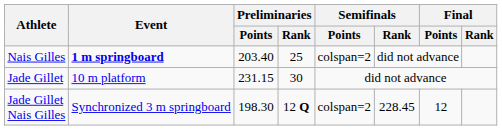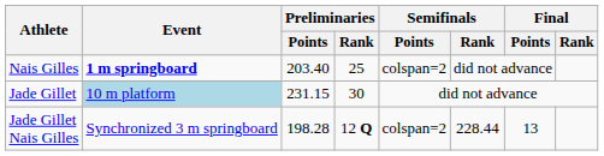Jade Gillet | Event: no background -> lightblue background
Jade Gillet Nais Gilles | Preliminaries / Points: 198.30 -> 198.28
Jade Gillet Nais Gilles | Semifinals / Rank: 228.45 -> 228.44
Jade Gillet Nais Gilles | Final / Points: 12 -> 13
